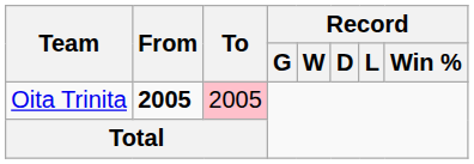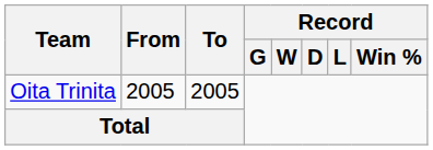Oita Trinita | From: bold -> normal
Oita Trinita | To: pink background -> no background
